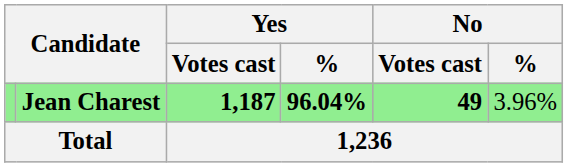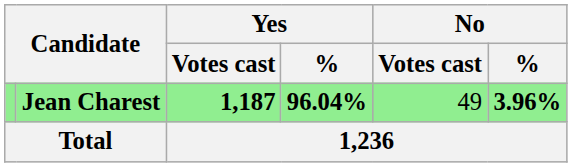Jean Charest | No / Votes cast: bold -> normal
Jean Charest | No / %: normal -> bold
